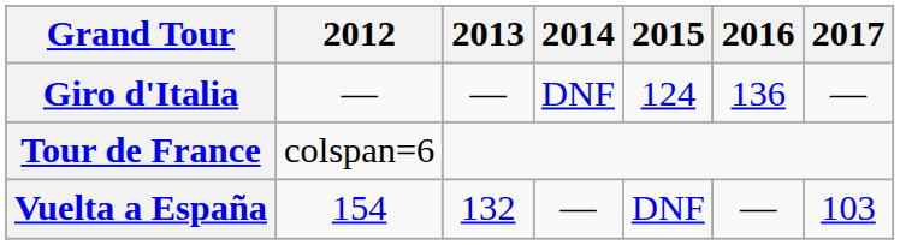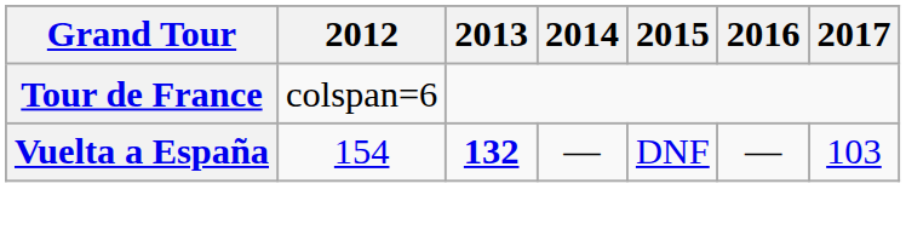- row: Giro d'Italia | — | — | DNF | 124 | 136 | —
Vuelta a España | 2013: normal -> bold
